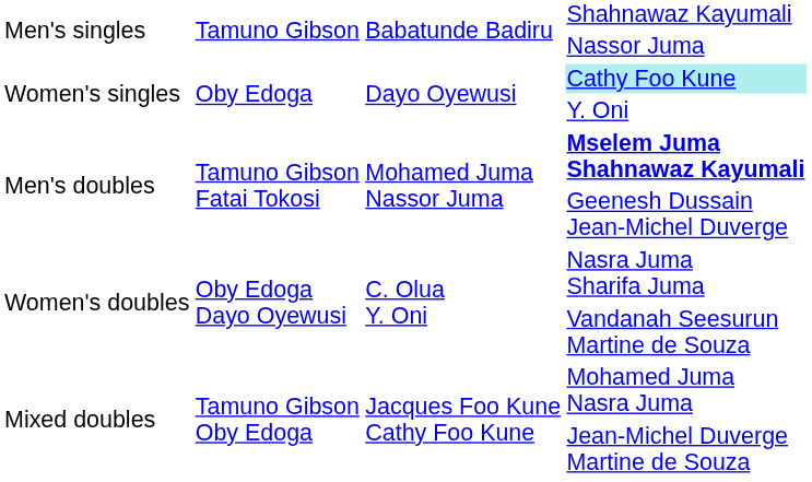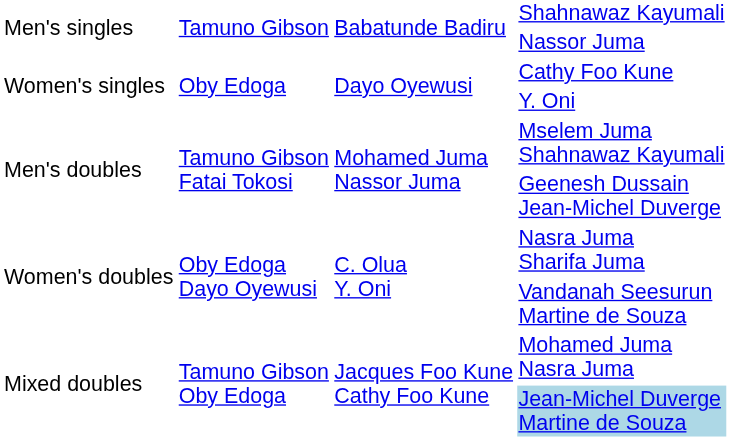Cathy Foo Kune | column 4: paleturquoise background -> no background
Mselem Juma Shahnawaz Kayumali | column 4: bold -> normal
Jean-Michel Duverge Martine de Souza | column 4: no background -> lightblue background
